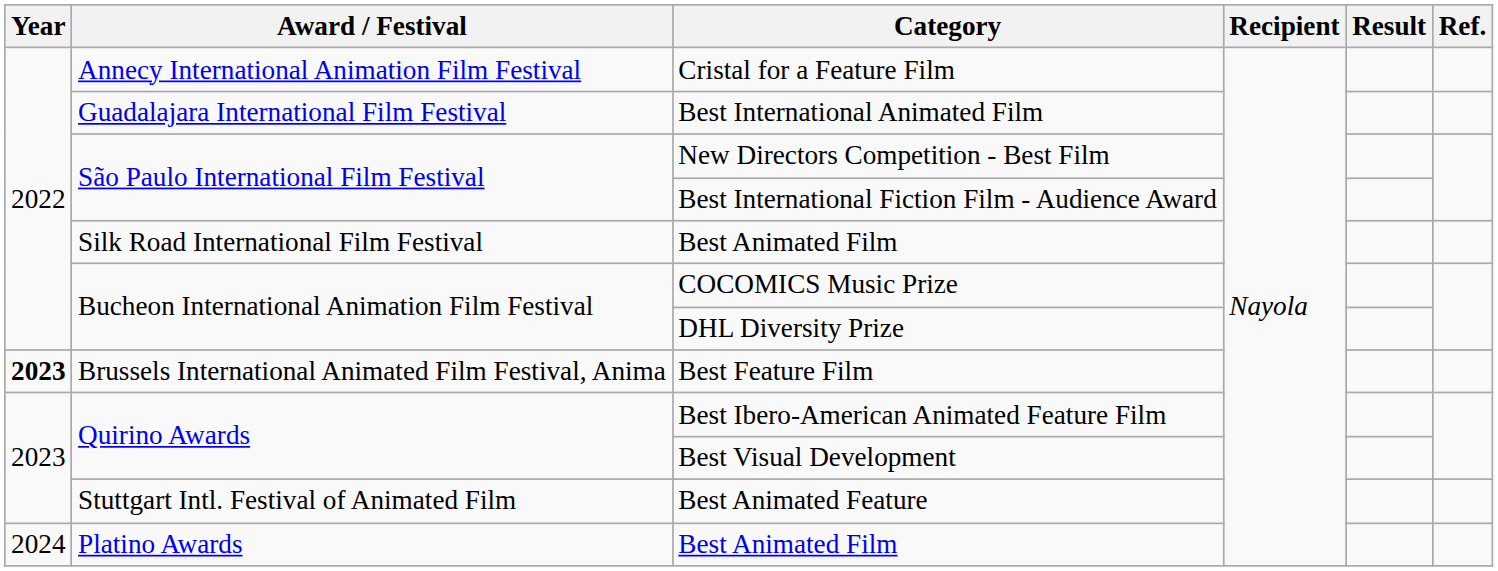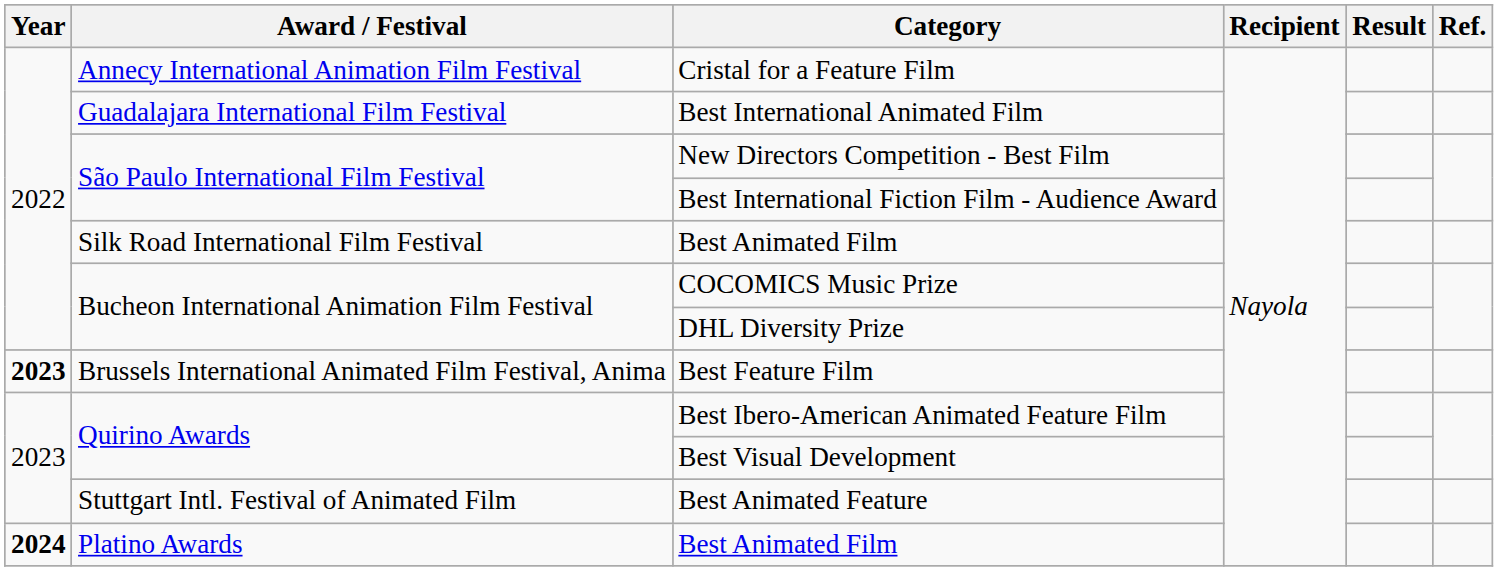Platino Awards / Best Animated Film | Year: normal -> bold
